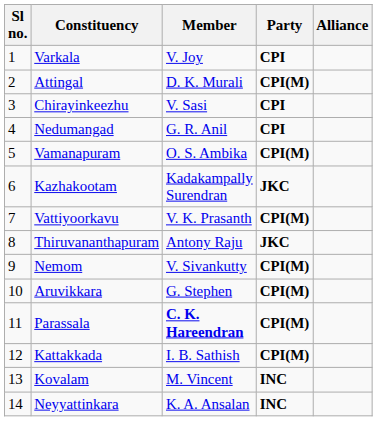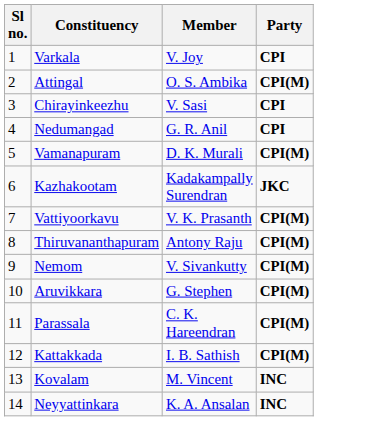- column: Alliance
Attingal | Member: D. K. Murali -> O. S. Ambika
Vamanapuram | Member: O. S. Ambika -> D. K. Murali
Thiruvananthapuram | Party: JKC -> CPI(M)
Parassala | Member: bold -> normal
